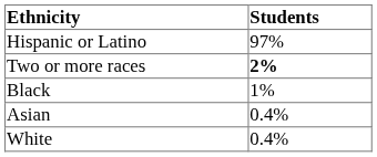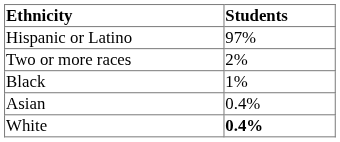Two or more races | Students: bold -> normal
White | Students: normal -> bold
